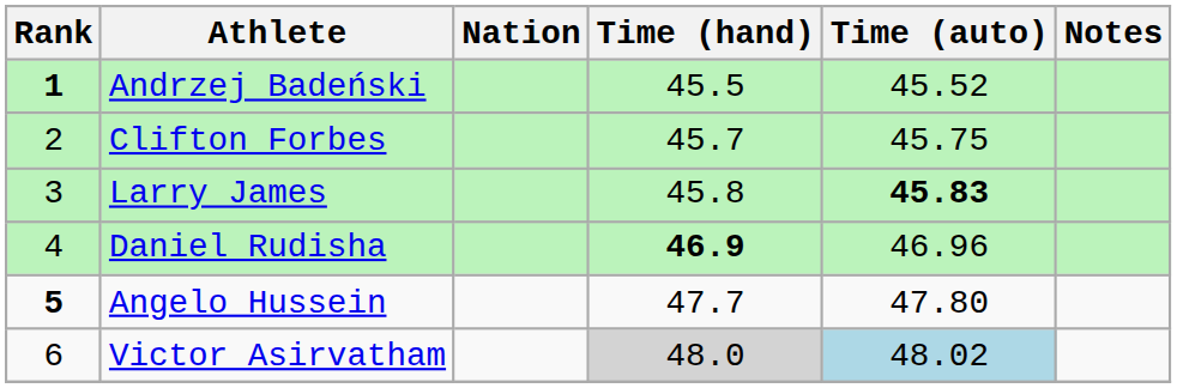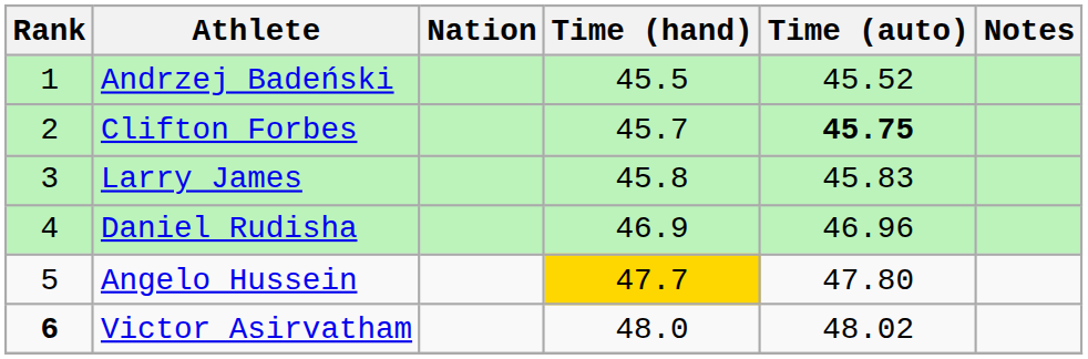Andrzej Badeński | Rank: bold -> normal
Clifton Forbes | Time (auto): normal -> bold
Larry James | Time (auto): bold -> normal
Daniel Rudisha | Time (hand): bold -> normal
Angelo Hussein | Rank: bold -> normal
Angelo Hussein | Time (hand): no background -> gold background
Victor Asirvatham | Rank: normal -> bold
Victor Asirvatham | Time (hand): lightgrey background -> no background
Victor Asirvatham | Time (auto): lightblue background -> no background
